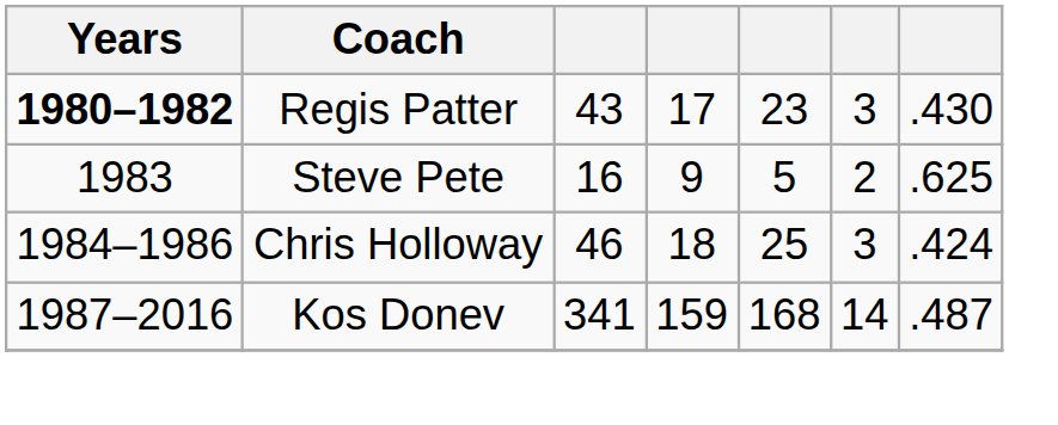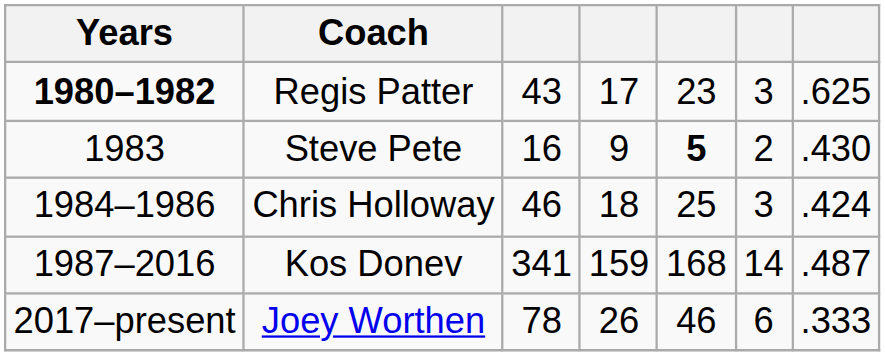Regis Patter | column 7: .430 -> .625
Steve Pete | column 5: normal -> bold
Steve Pete | column 7: .625 -> .430
+ row: 2017–present | Joey Worthen | 78 | 26 | 46 | 6 | .333
